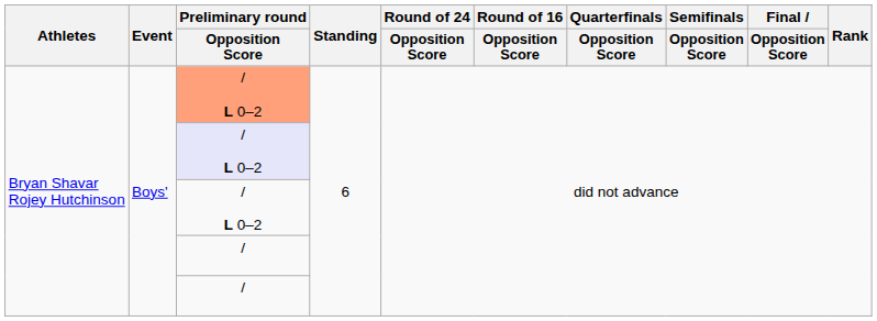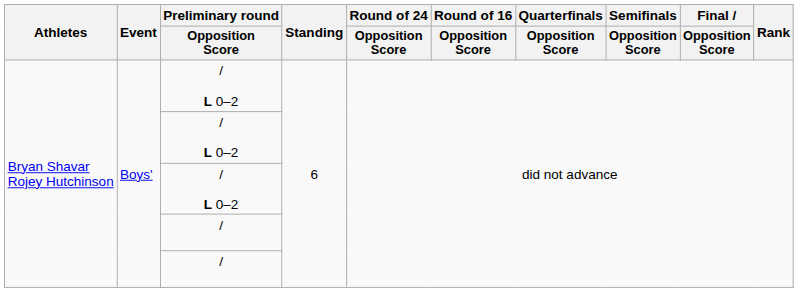row 3 | Preliminary round / Opposition Score: lightsalmon background -> no background
row 4 | Preliminary round / Opposition Score: lavender background -> no background
